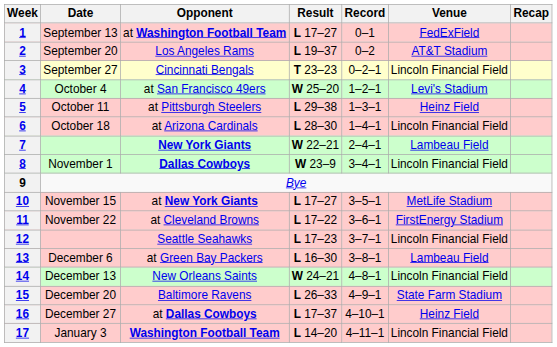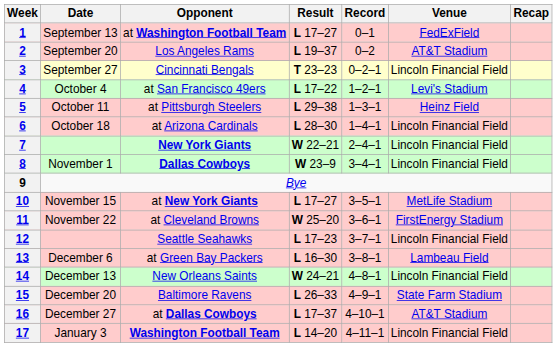4 | Result: W 25–20 -> L 17–22
7 | Venue: Lambeau Field -> Lincoln Financial Field
11 | Result: L 17–22 -> W 25–20
16 | Venue: Heinz Field -> AT&T Stadium
